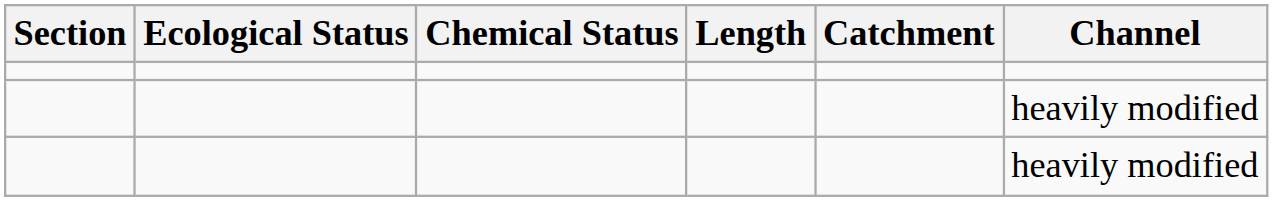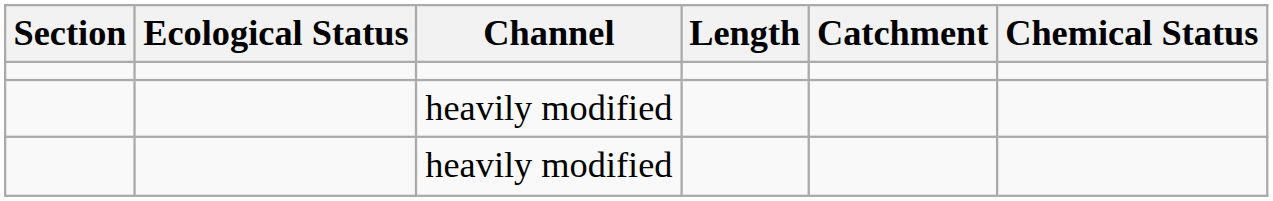columns swapped: Chemical Status <-> Channel
